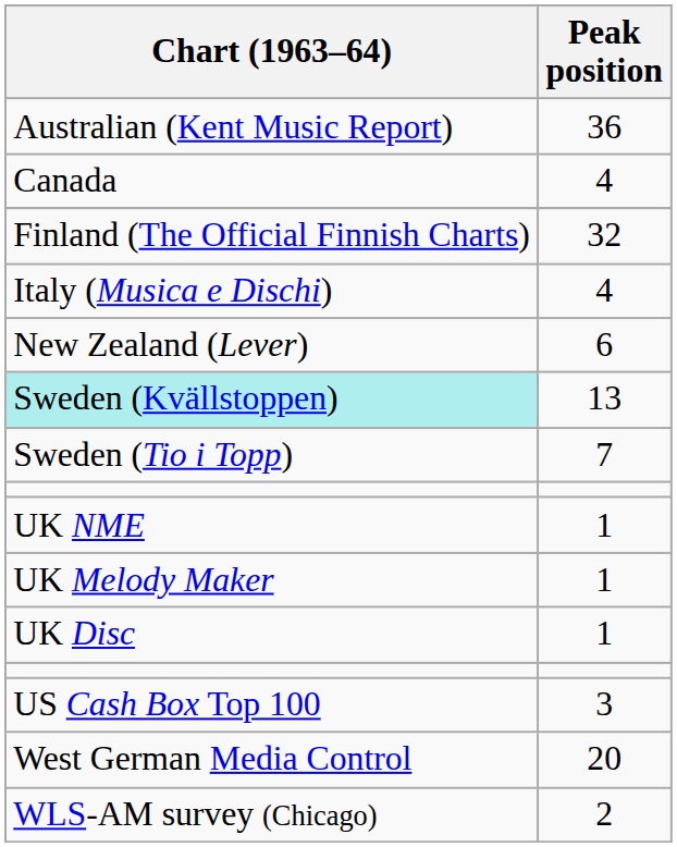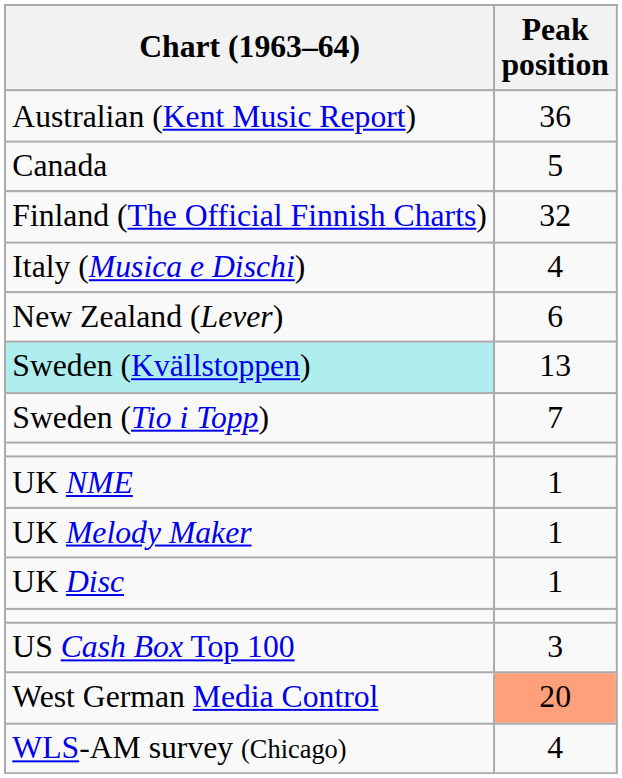row 3 | Peak position: 4 -> 5
row 15 | Peak position: no background -> lightsalmon background
row 16 | Peak position: 2 -> 4
